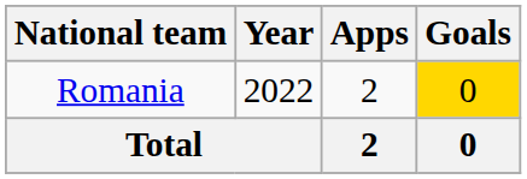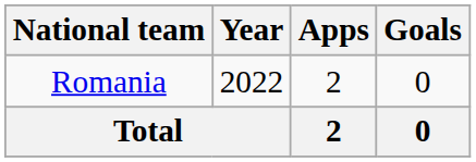Romania | Goals: gold background -> no background
